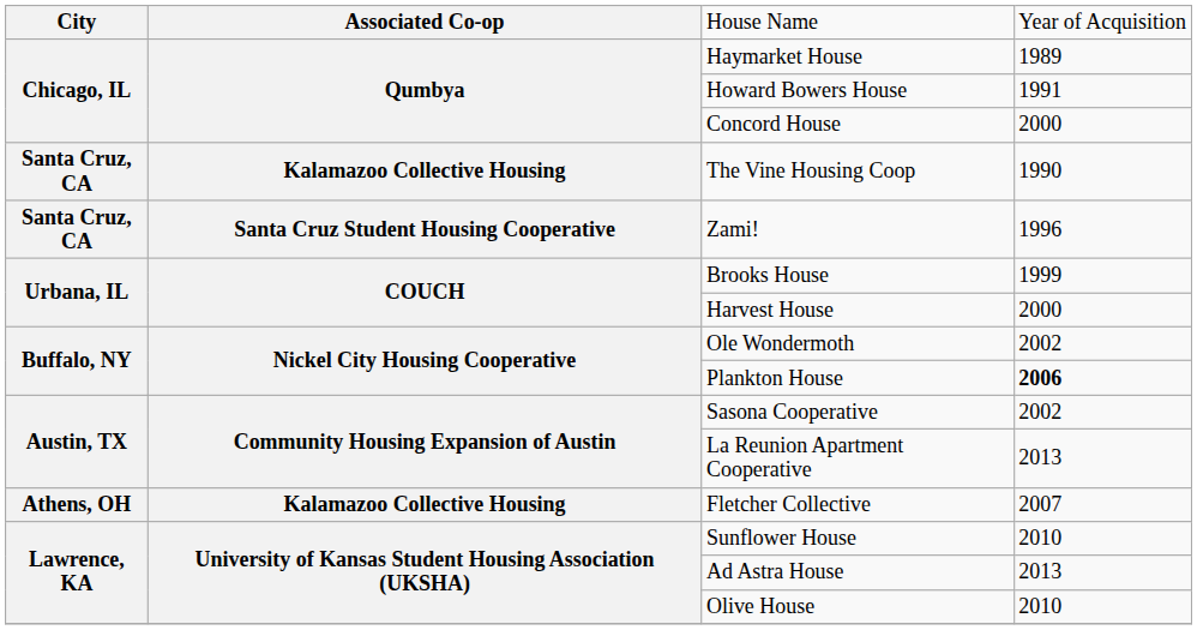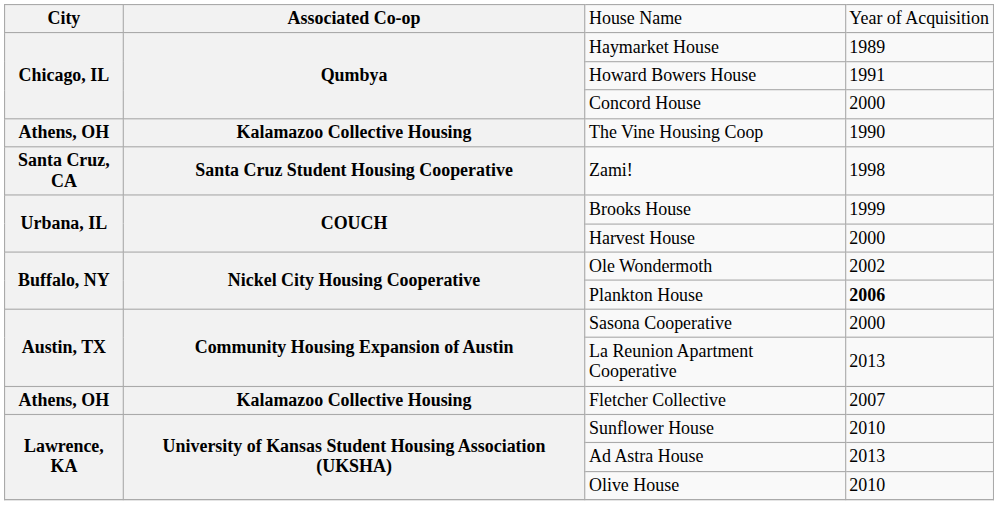The Vine Housing Coop | column 1: Santa Cruz, CA -> Athens, OH
Zami! | column 4: 1996 -> 1998
Sasona Cooperative | column 4: 2002 -> 2000
